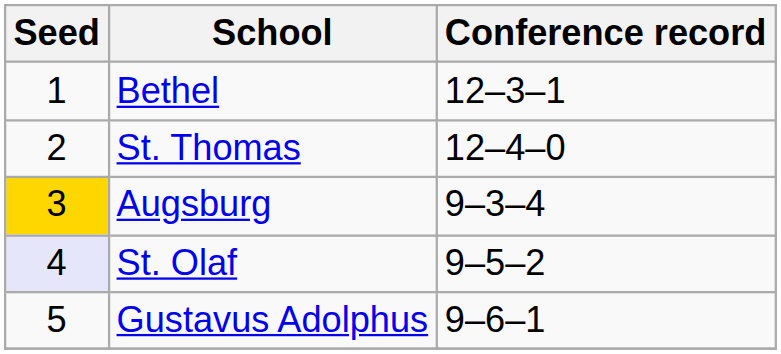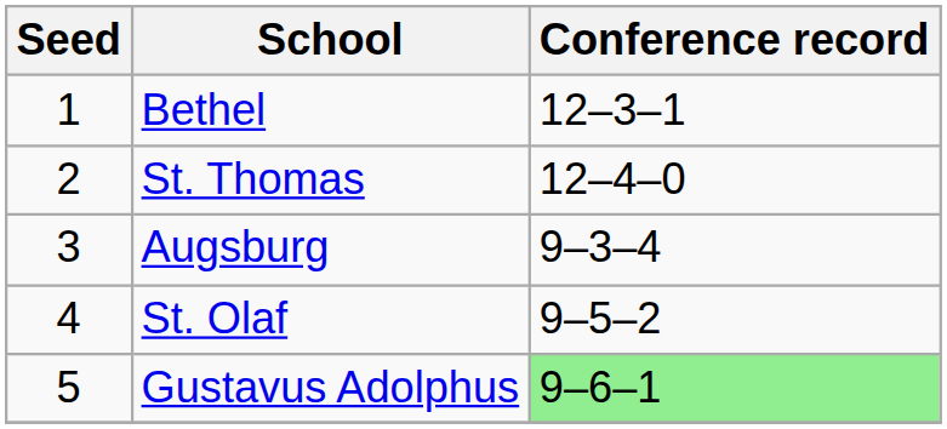Augsburg | Seed: gold background -> no background
St. Olaf | Seed: lavender background -> no background
Gustavus Adolphus | Conference record: no background -> lightgreen background
